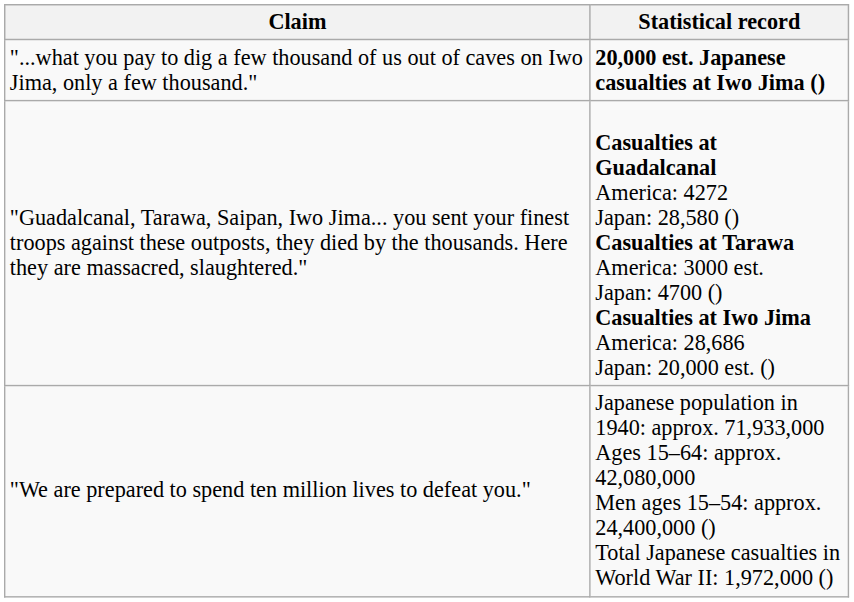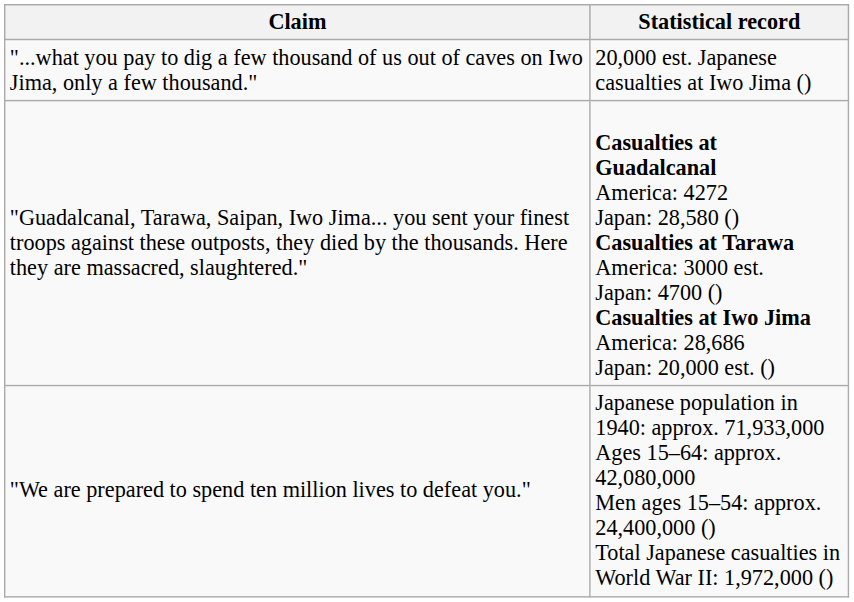row 2 | Statistical record: bold -> normal
